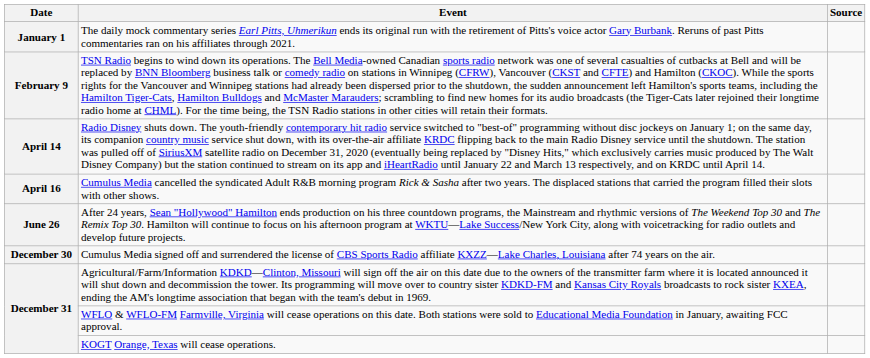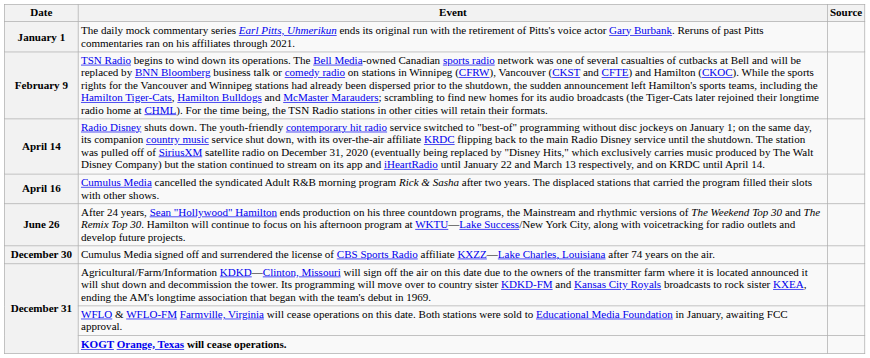KOGT Orange, Texas will cease operations. | Event: normal -> bold
